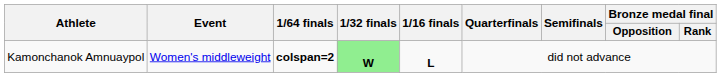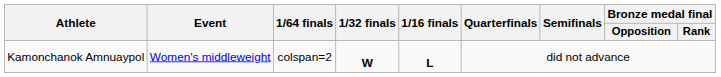Kamonchanok Amnuaypol | 1/64 finals: bold -> normal
Kamonchanok Amnuaypol | 1/32 finals: lightgreen background -> no background
